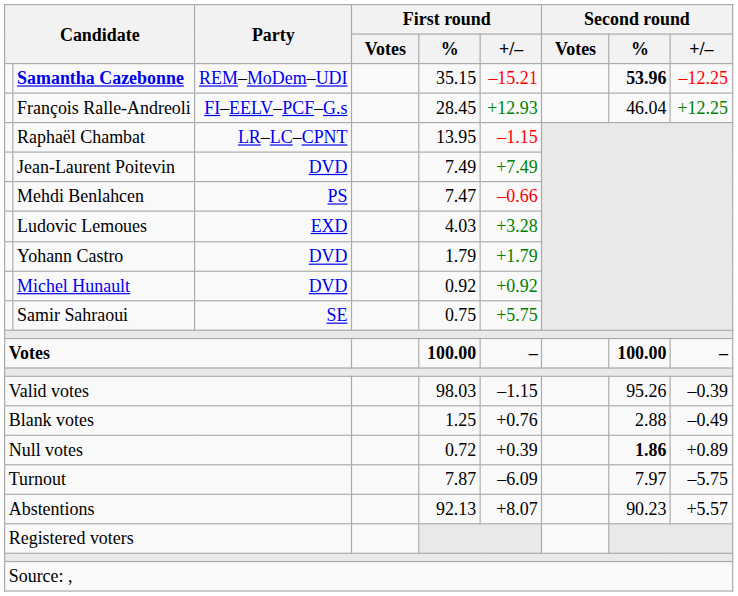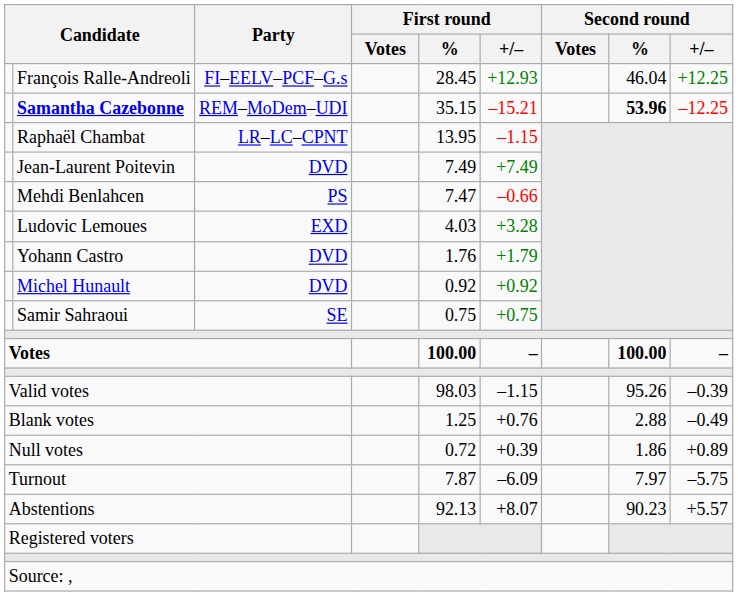rows swapped: Samantha Cazebonne <-> François Ralle-Andreoli
Yohann Castro | First round / %: 1.79 -> 1.76
Samir Sahraoui | First round / +/–: +5.75 -> +0.75
Null votes | Second round / %: bold -> normal
